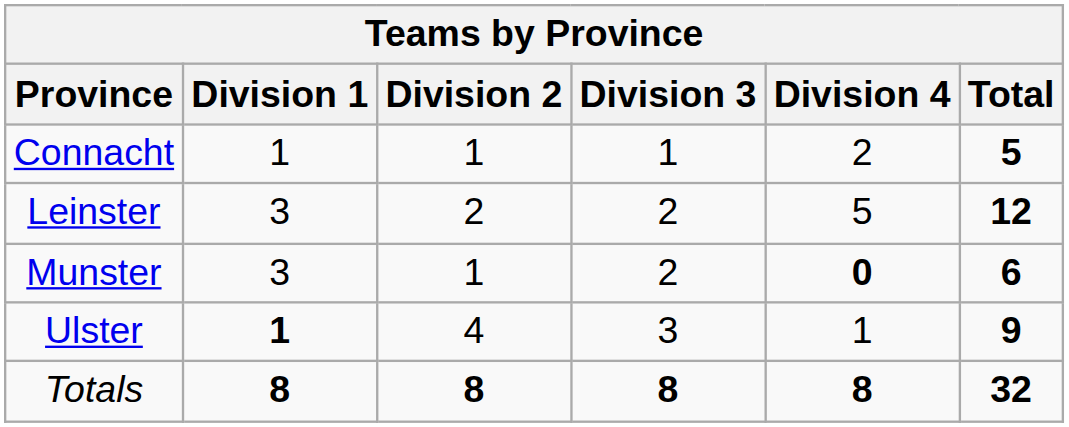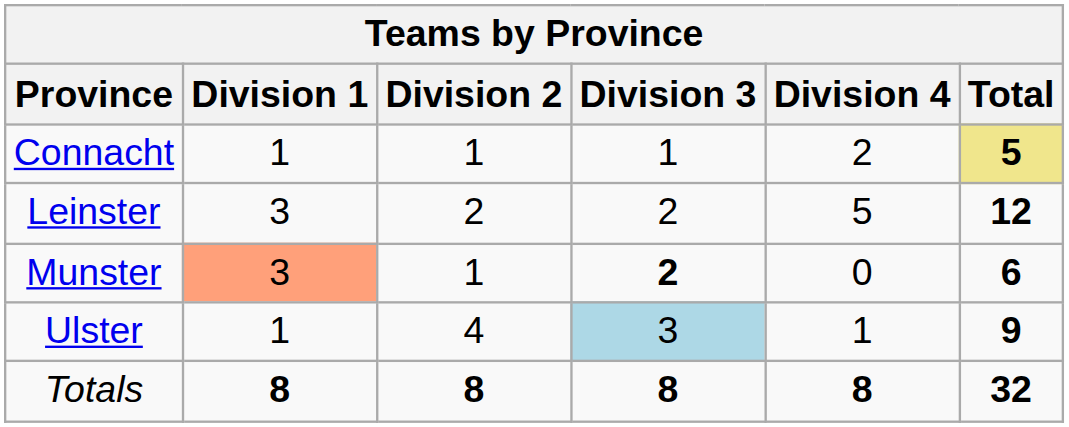Connacht | Total: no background -> khaki background
Munster | Division 1: no background -> lightsalmon background
Munster | Division 3: normal -> bold
Munster | Division 4: bold -> normal
Ulster | Division 1: bold -> normal
Ulster | Division 3: no background -> lightblue background
